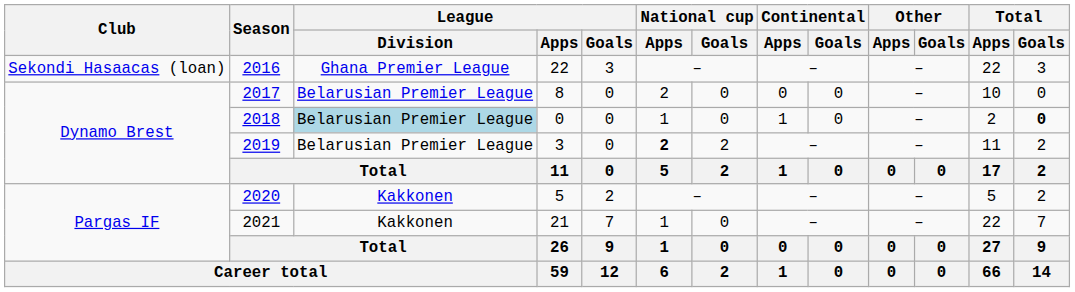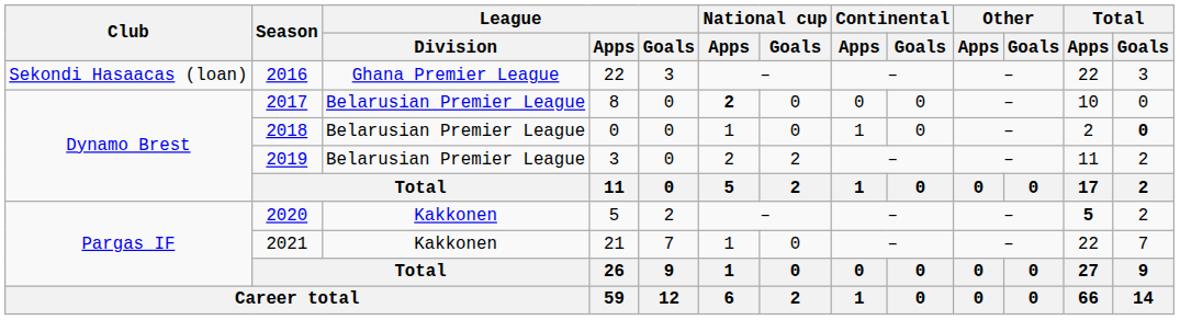2017 | National cup / Apps: normal -> bold
2018 | League / Division: lightblue background -> no background
2019 | National cup / Apps: bold -> normal
2020 | Total / Apps: normal -> bold
